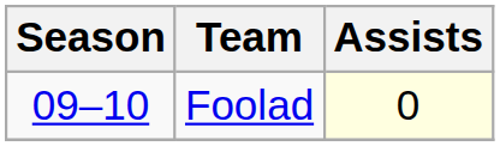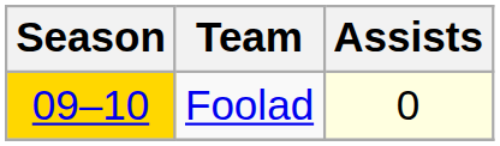Foolad | Season: no background -> gold background
